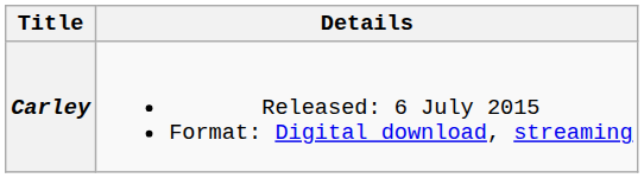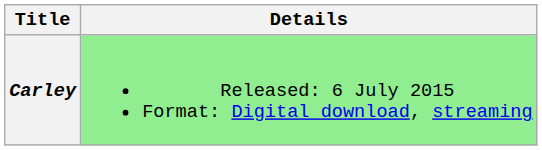Carley | Details: no background -> lightgreen background
